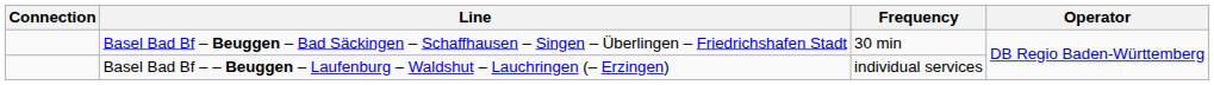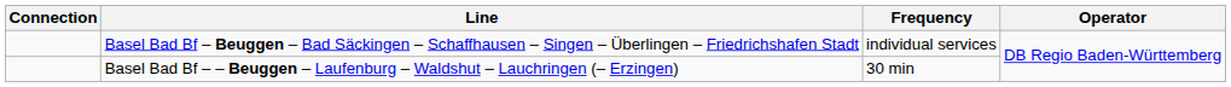row 2 | Frequency: 30 min -> individual services
row 3 | Frequency: individual services -> 30 min
